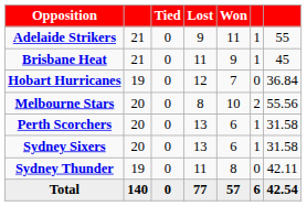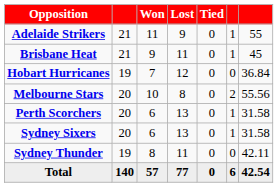columns swapped: Won <-> Tied
